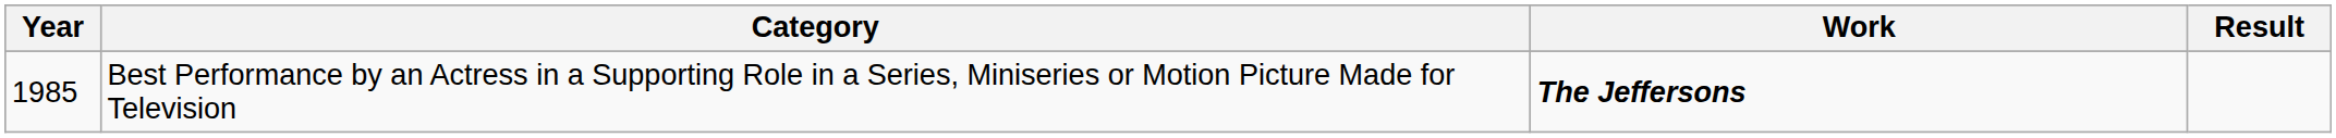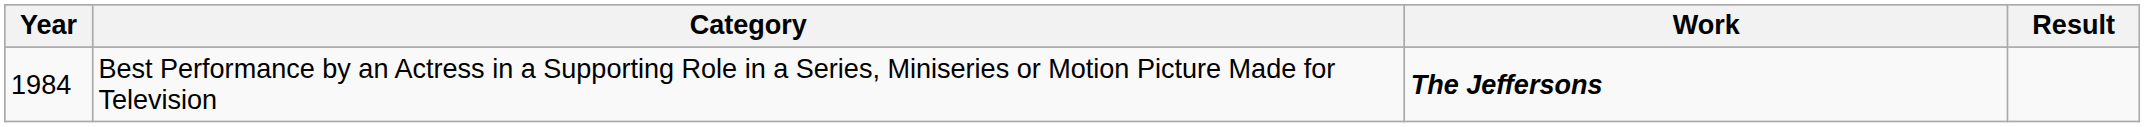row 2 | Year: 1985 -> 1984
